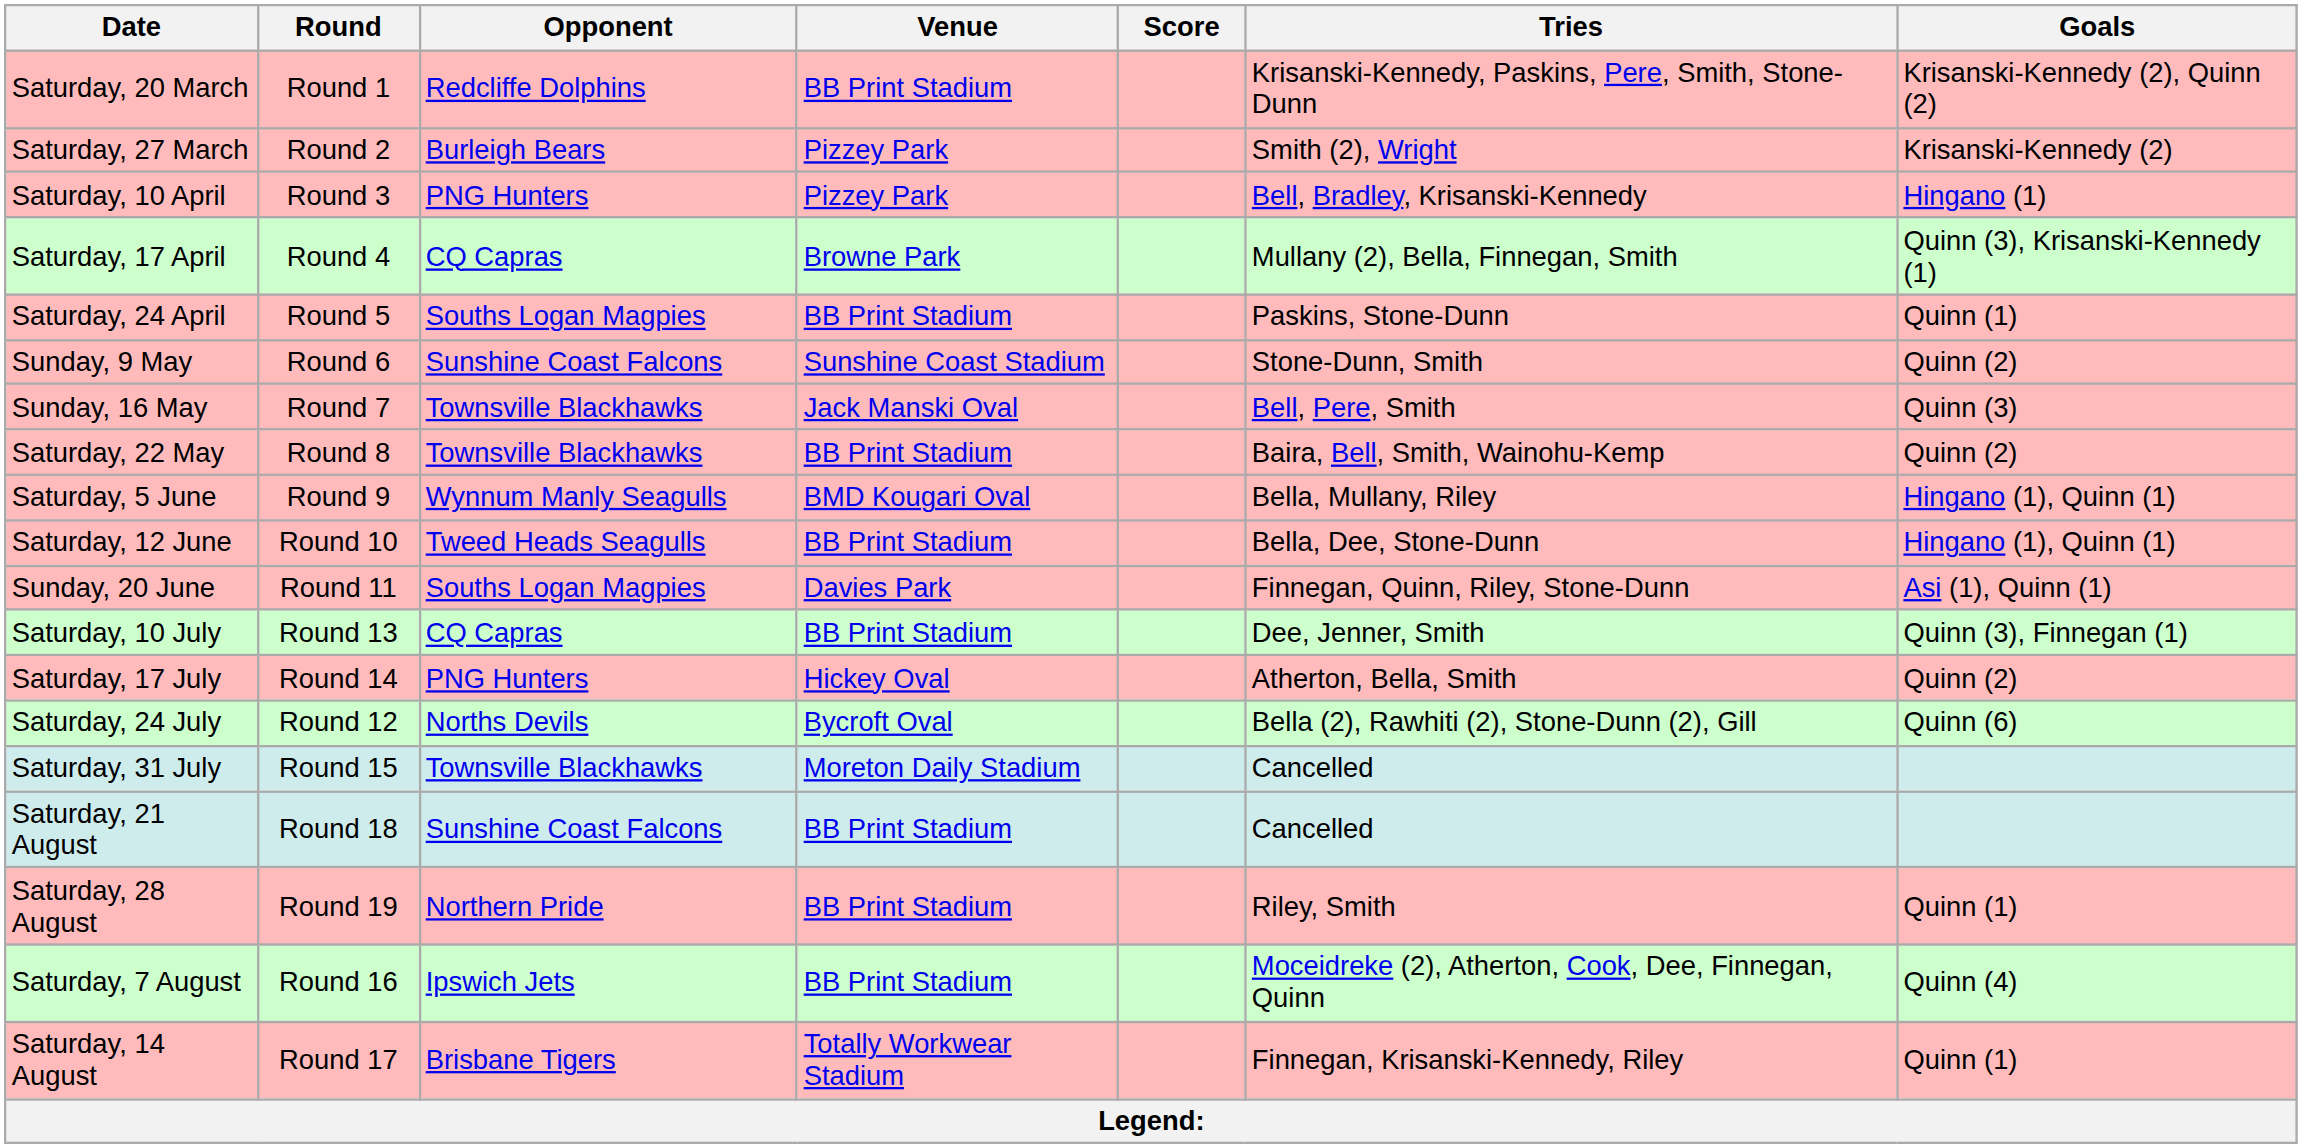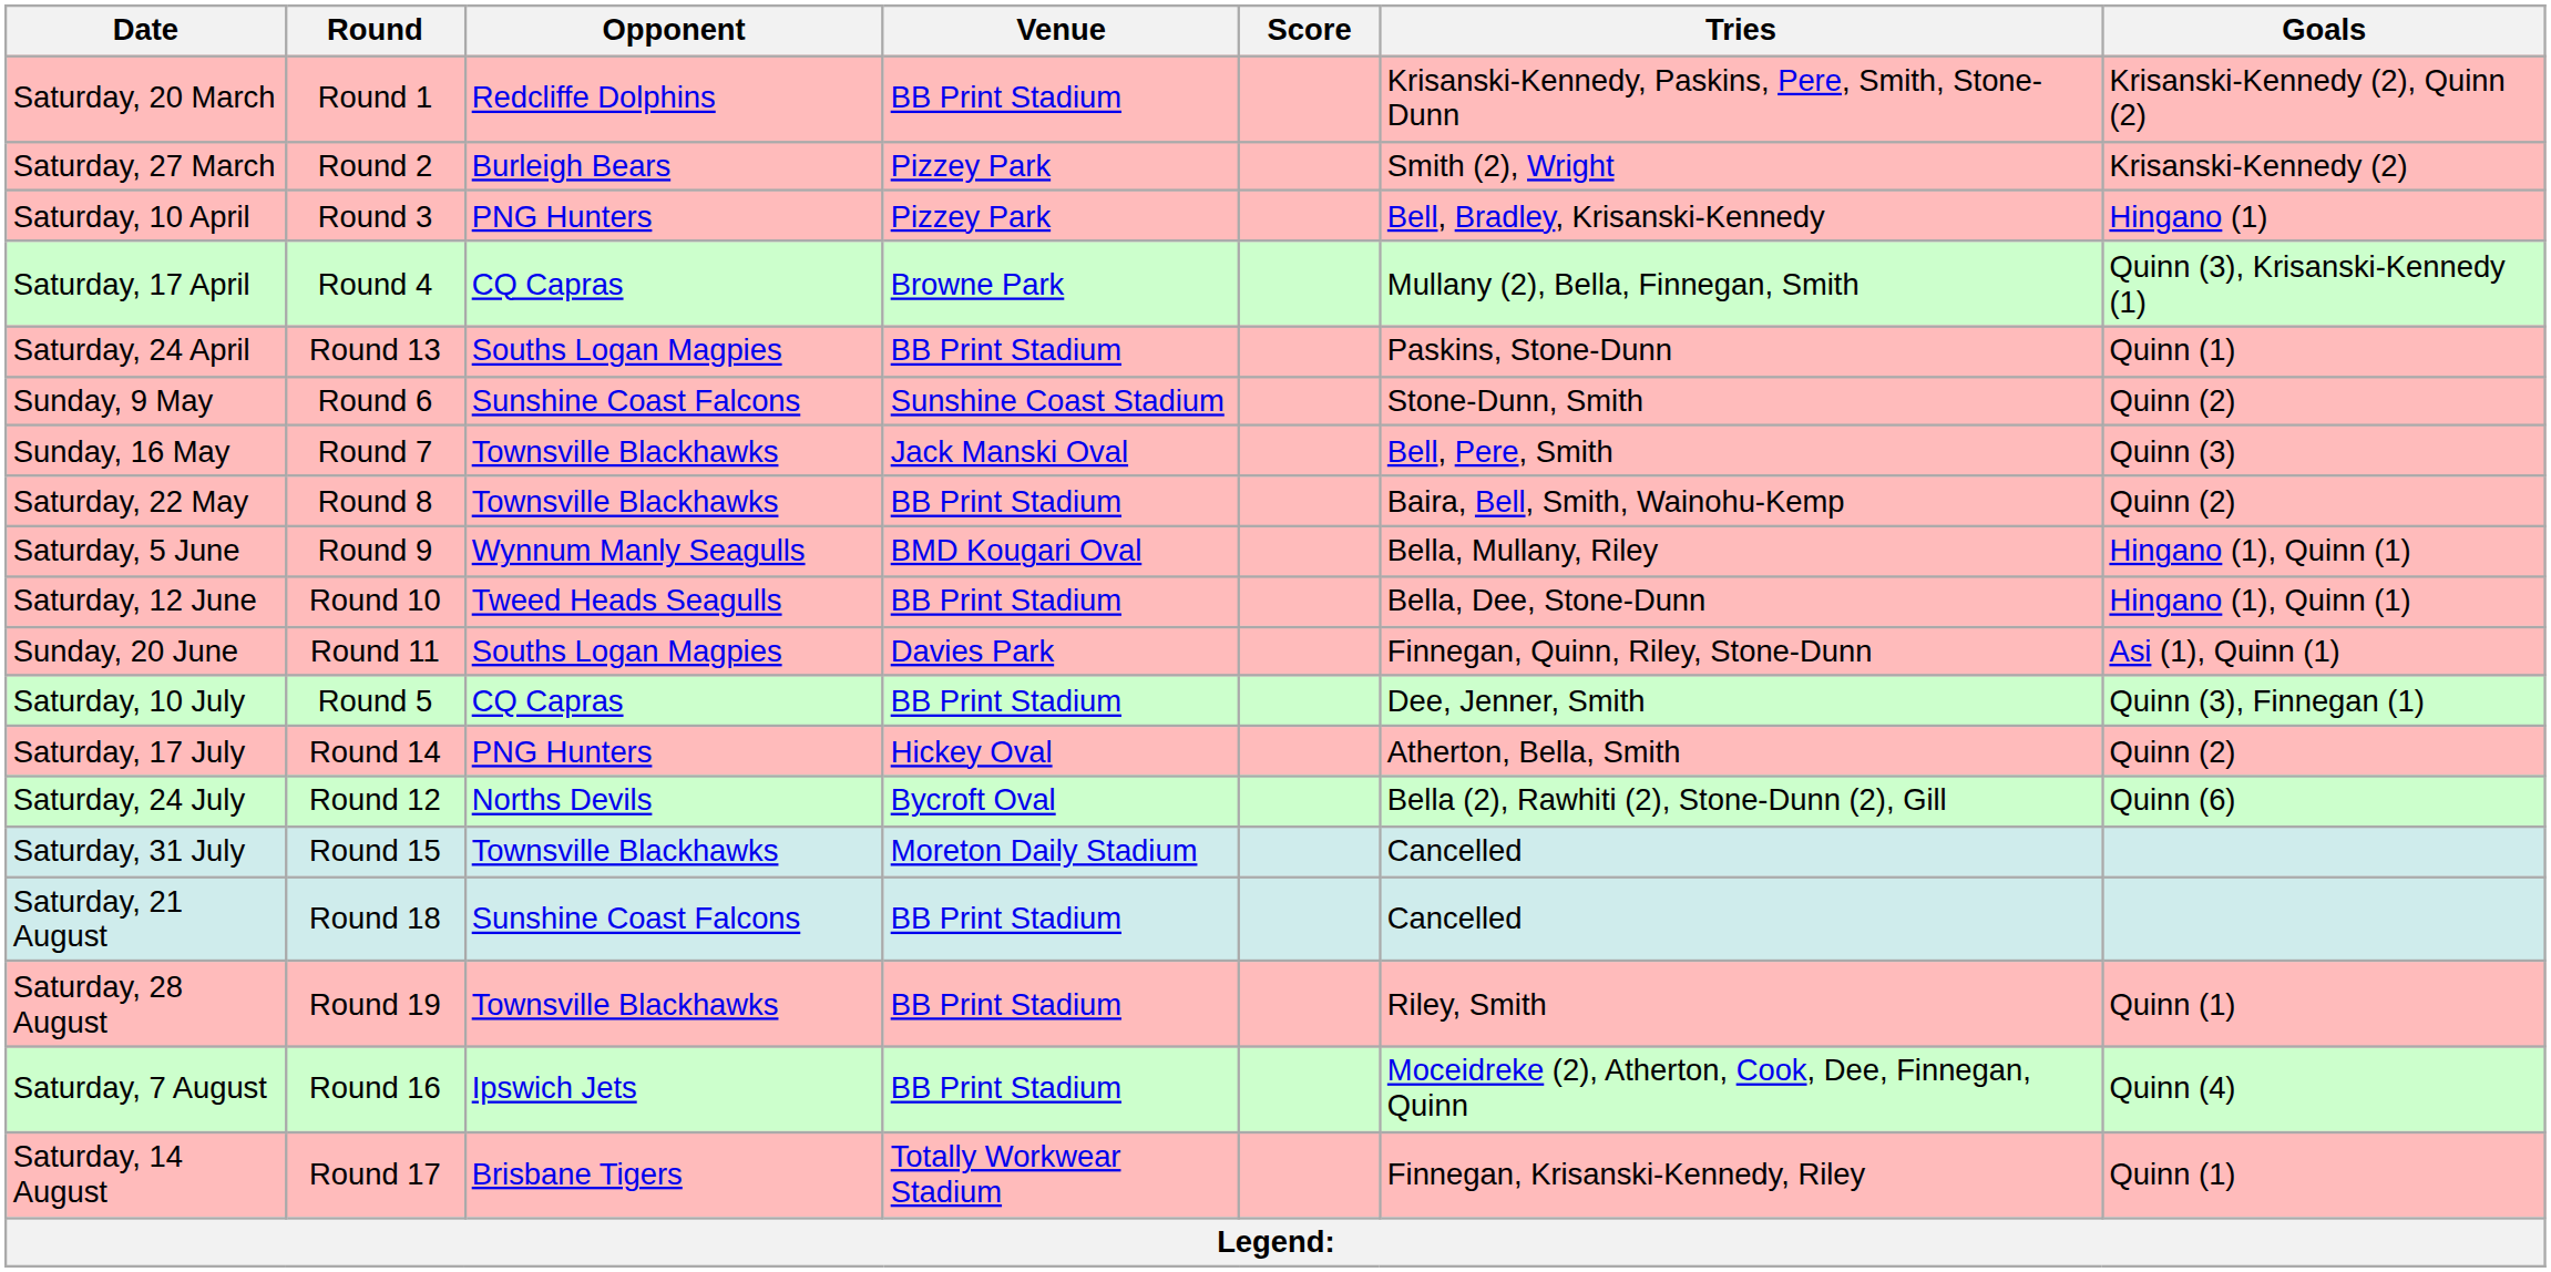Saturday, 24 April | Round: Round 5 -> Round 13
Saturday, 10 July | Round: Round 13 -> Round 5
Saturday, 28 August | Opponent: Northern Pride -> Townsville Blackhawks
